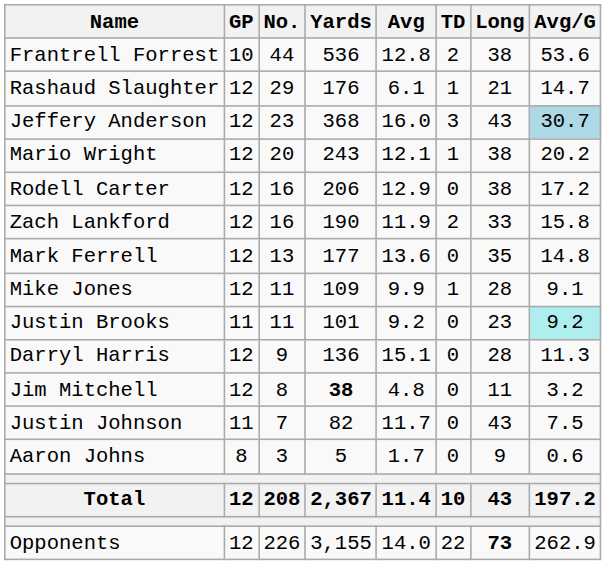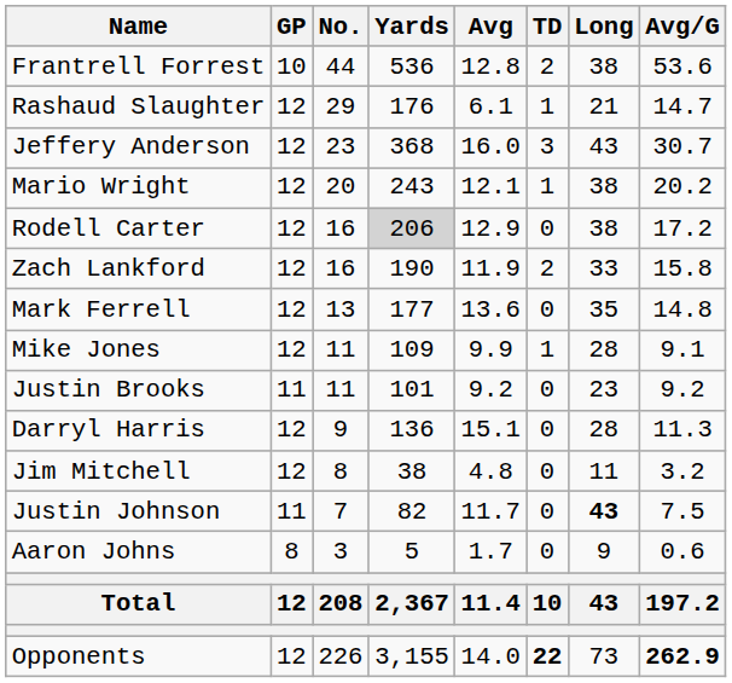Jeffery Anderson | Avg/G: lightblue background -> no background
Rodell Carter | Yards: no background -> lightgrey background
Justin Brooks | Avg/G: paleturquoise background -> no background
Jim Mitchell | Yards: bold -> normal
Justin Johnson | Long: normal -> bold
Opponents | TD: normal -> bold
Opponents | Long: bold -> normal
Opponents | Avg/G: normal -> bold
